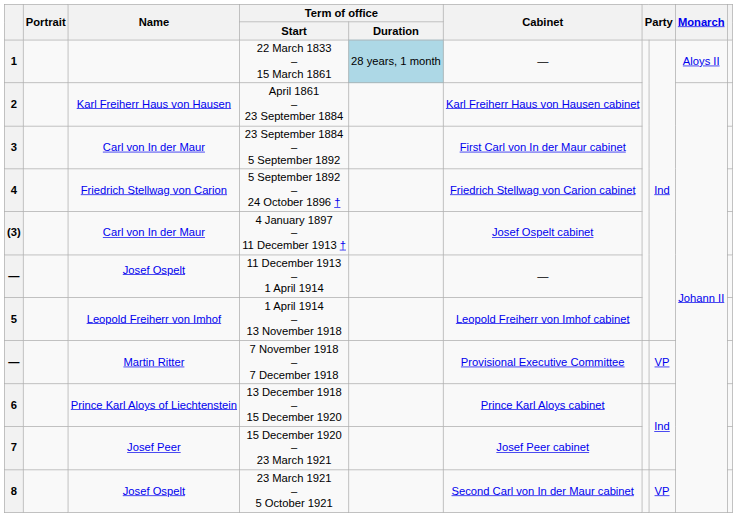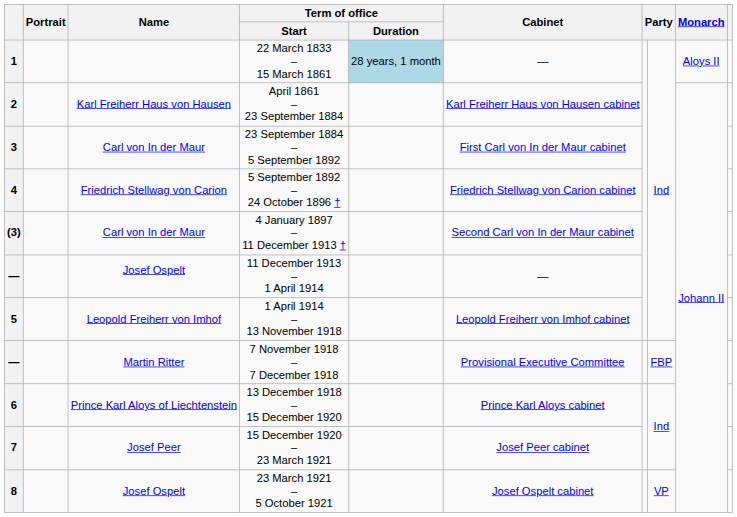(3) | Cabinet: Josef Ospelt cabinet -> Second Carl von In der Maur cabinet
— / 7 November 1918 – 7 December 1918 | column 8: VP -> FBP
8 | Cabinet: Second Carl von In der Maur cabinet -> Josef Ospelt cabinet
